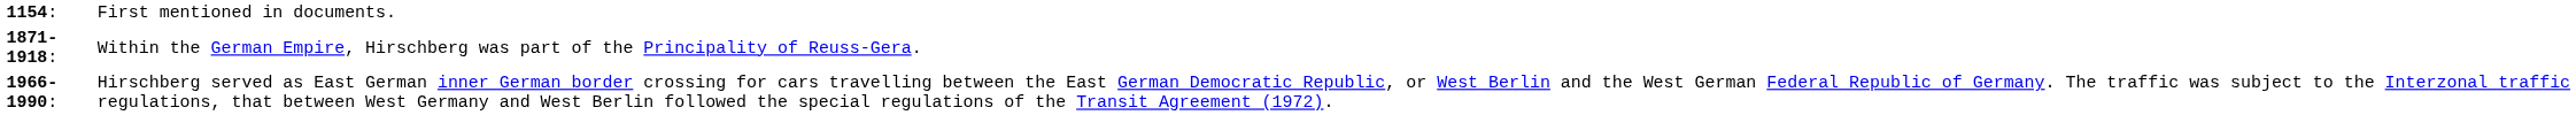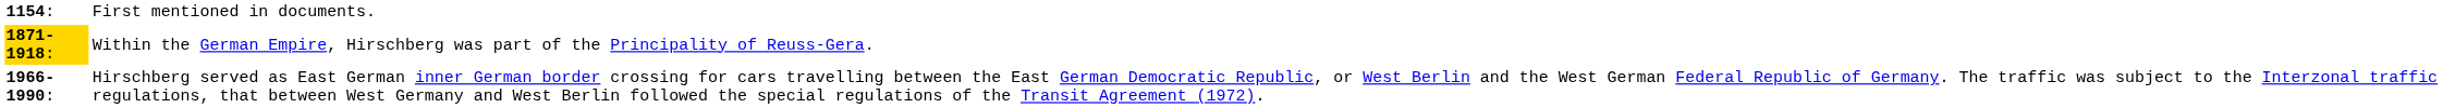row 2 | column 1: no background -> gold background
